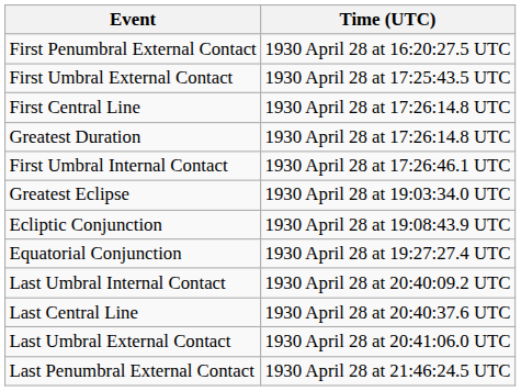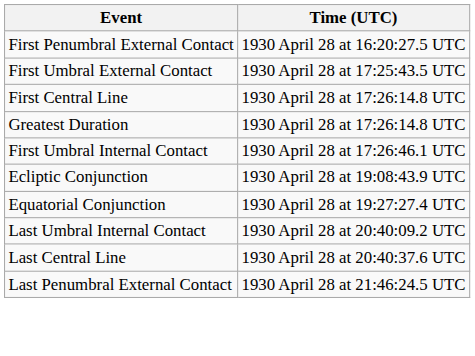- row: Greatest Eclipse | 1930 April 28 at 19:03:34.0 UTC
- row: Last Umbral External Contact | 1930 April 28 at 20:41:06.0 UTC
